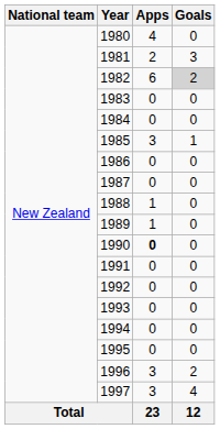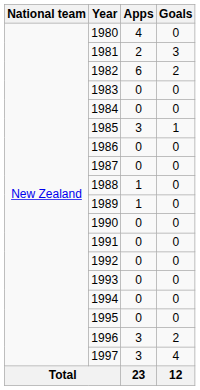1982 | Goals: lightgrey background -> no background
1990 | Apps: bold -> normal
